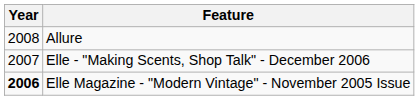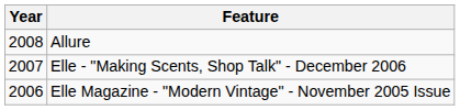Elle Magazine - "Modern Vintage" - November 2005 Issue | Year: bold -> normal
